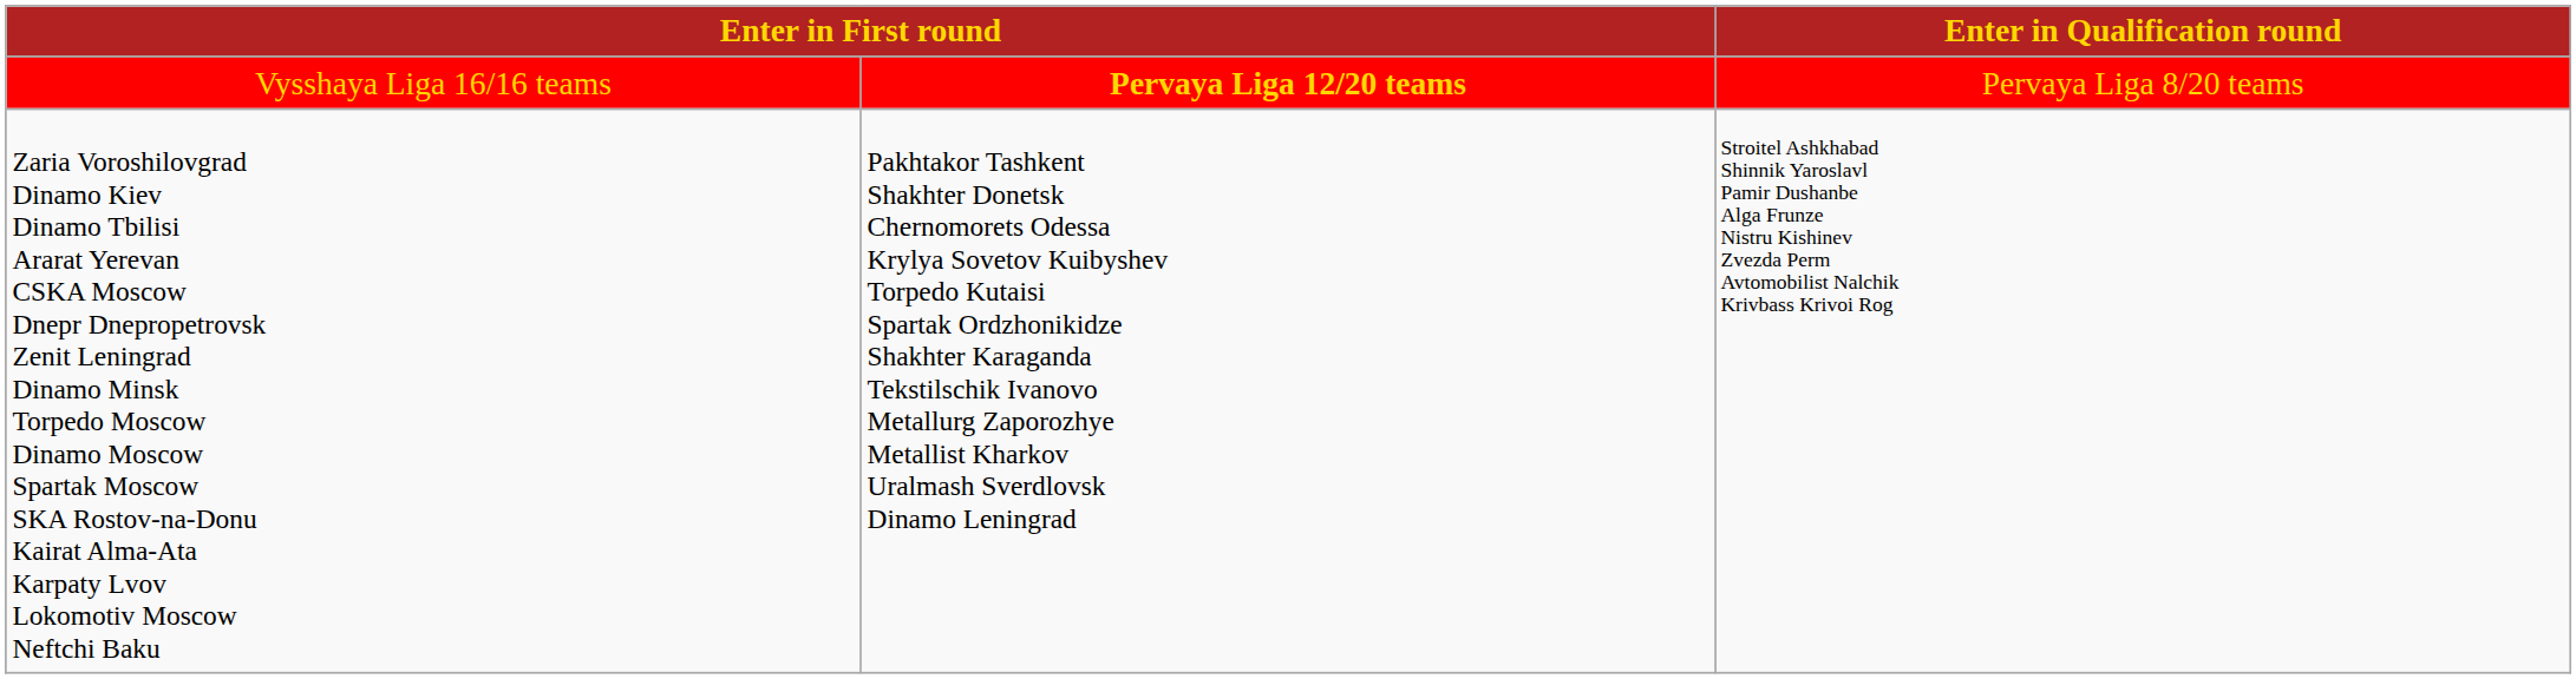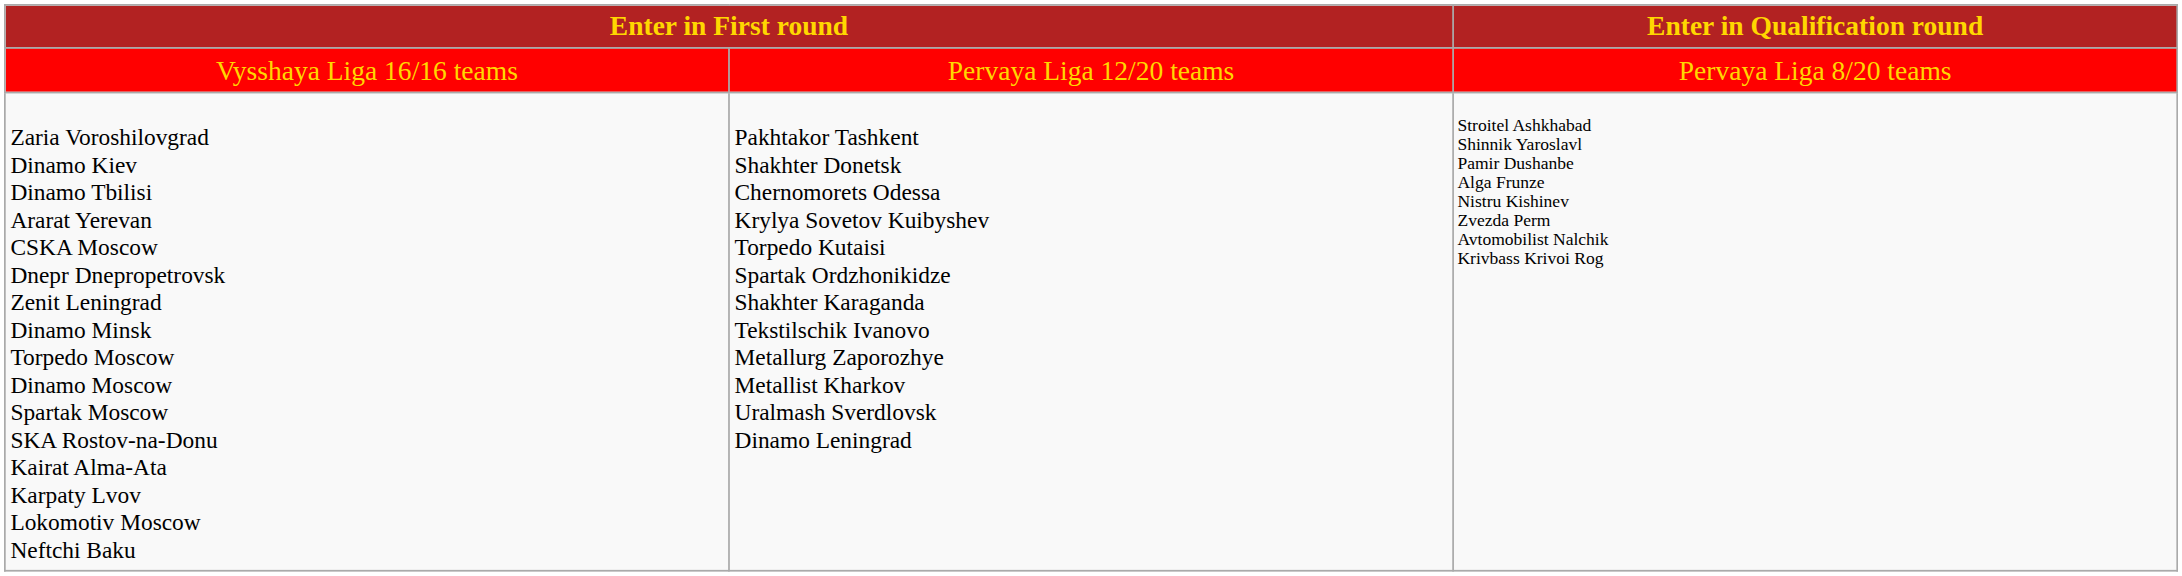Vysshaya Liga 16/16 teams | column 2: bold -> normal
